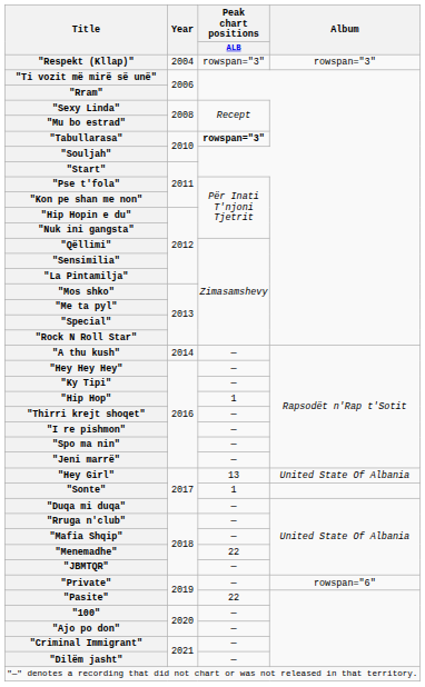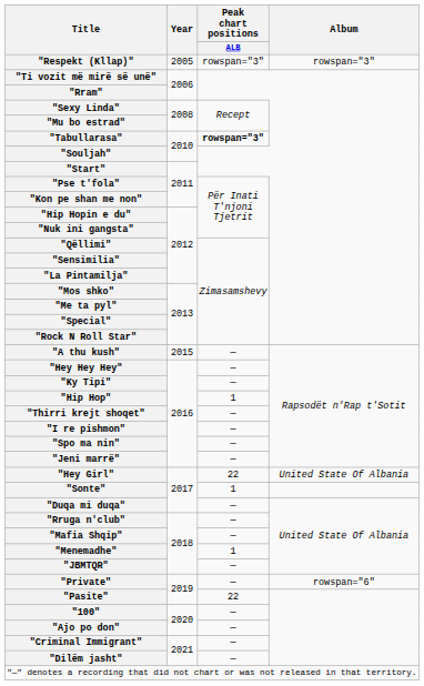"Respekt (Kllap)" | Year: 2004 -> 2005
"A thu kush" | Year: 2014 -> 2015
"Hey Girl" | Peak chart positions / ALB: 13 -> 22
"Menemadhe" | Peak chart positions / ALB: 22 -> 1
